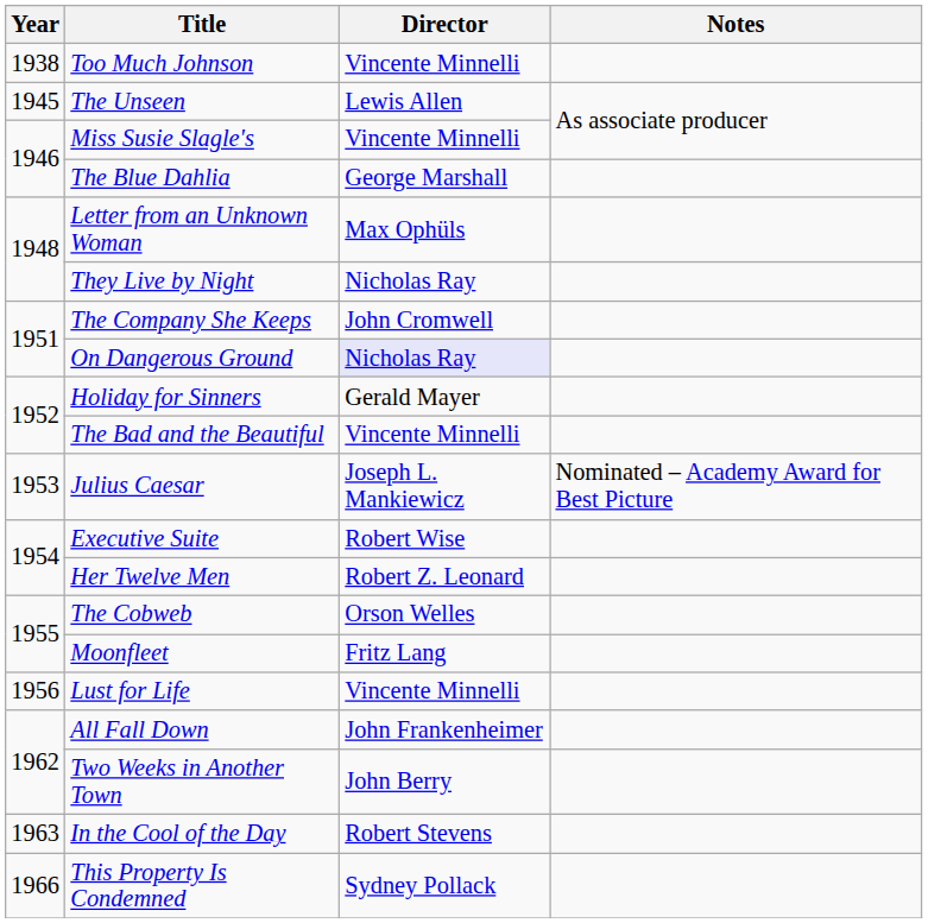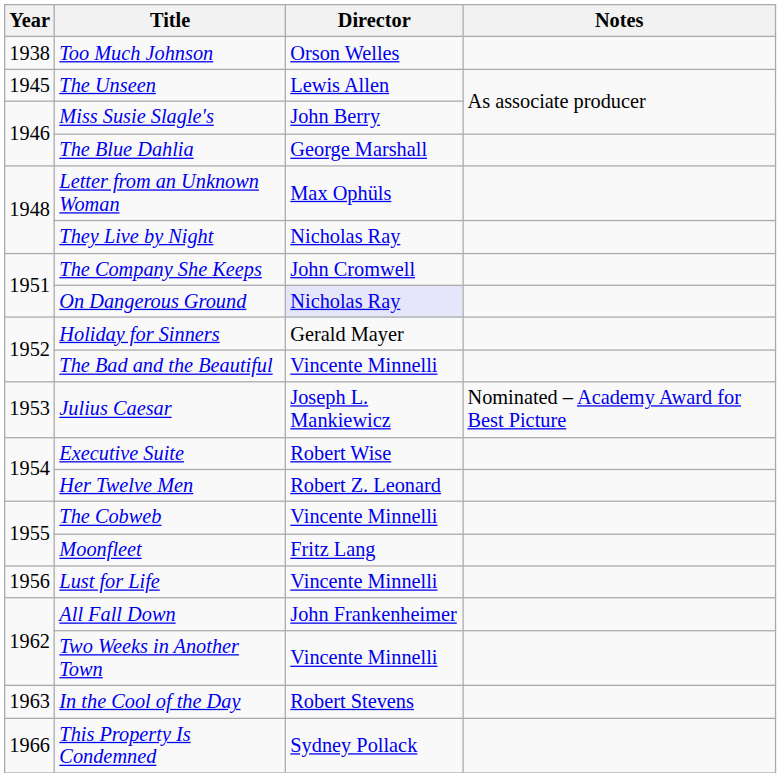Too Much Johnson | Director: Vincente Minnelli -> Orson Welles
Miss Susie Slagle's | Director: Vincente Minnelli -> John Berry
The Cobweb | Director: Orson Welles -> Vincente Minnelli
Two Weeks in Another Town | Director: John Berry -> Vincente Minnelli
